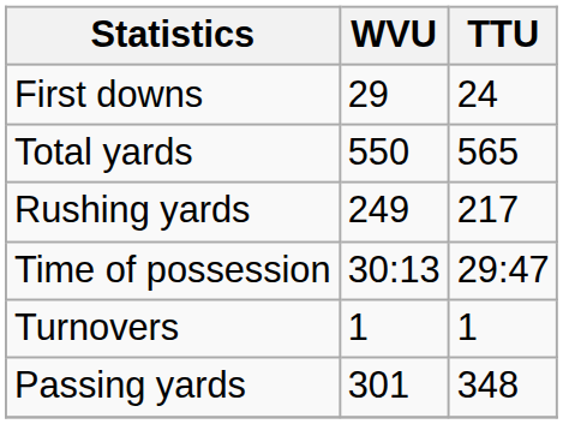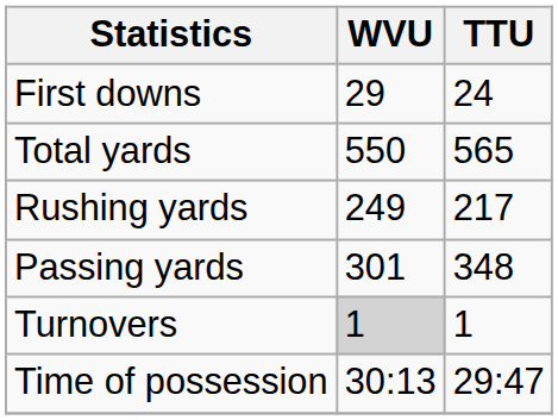rows swapped: Passing yards <-> Time of possession
Turnovers | WVU: no background -> lightgrey background
